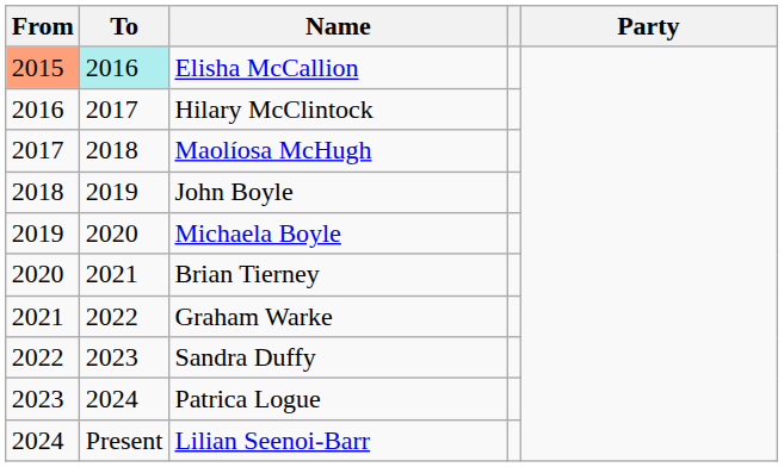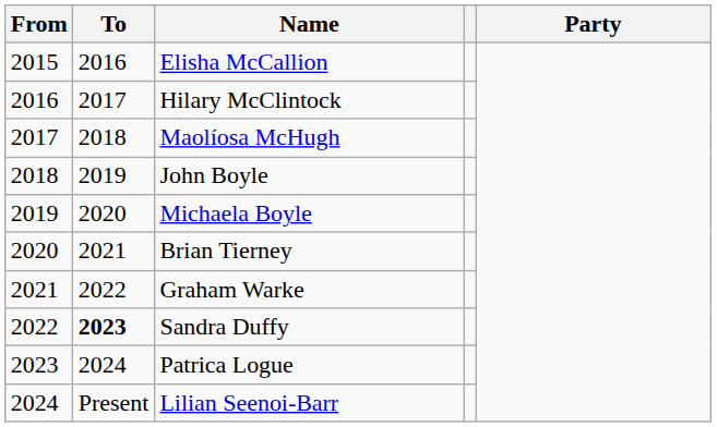Elisha McCallion | From: lightsalmon background -> no background
Elisha McCallion | To: paleturquoise background -> no background
Sandra Duffy | To: normal -> bold
